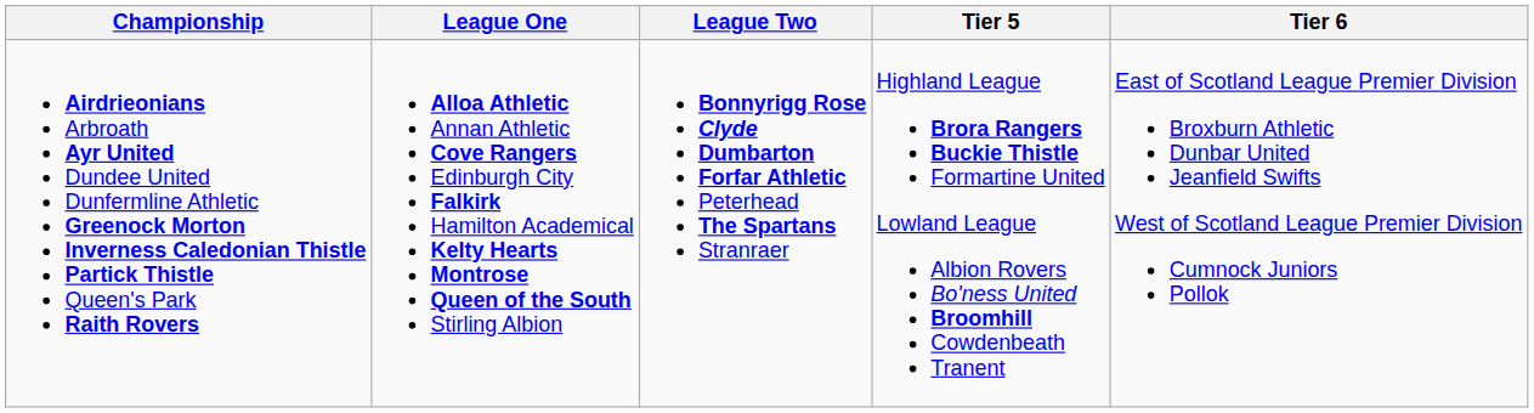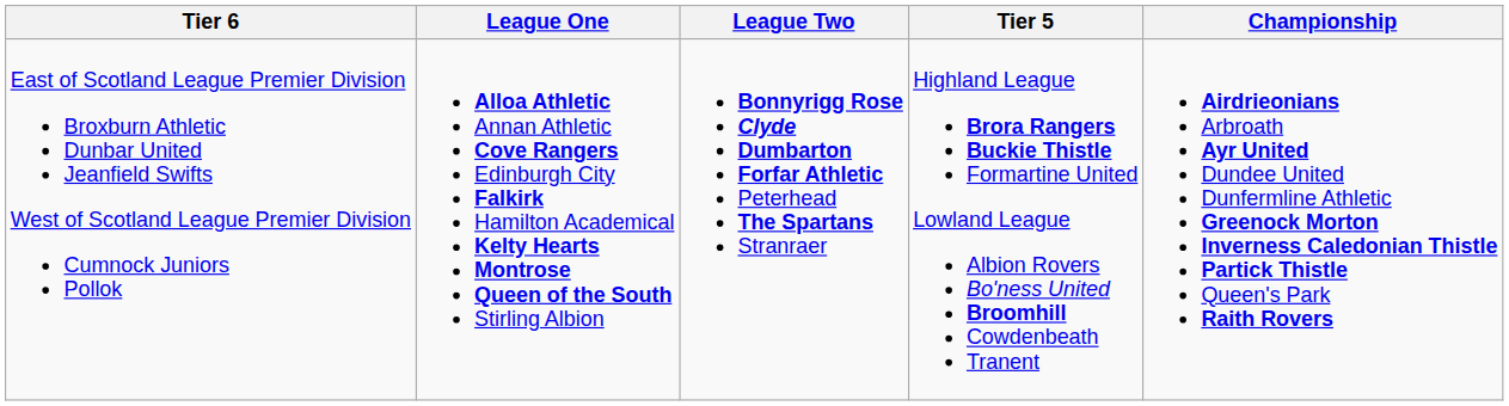columns swapped: Championship <-> Tier 6
